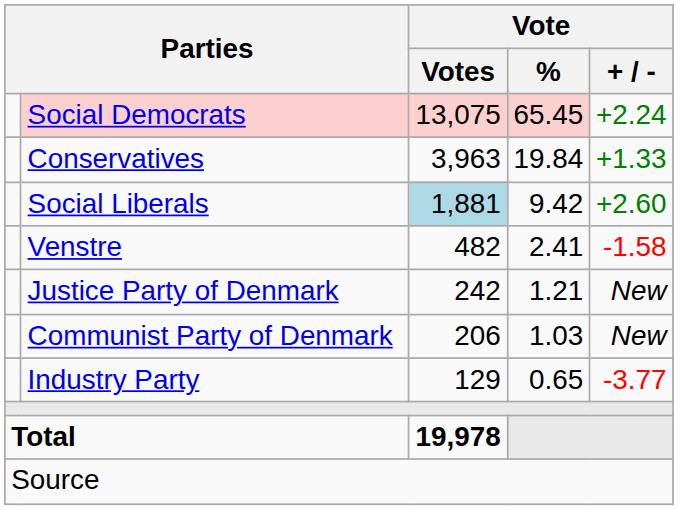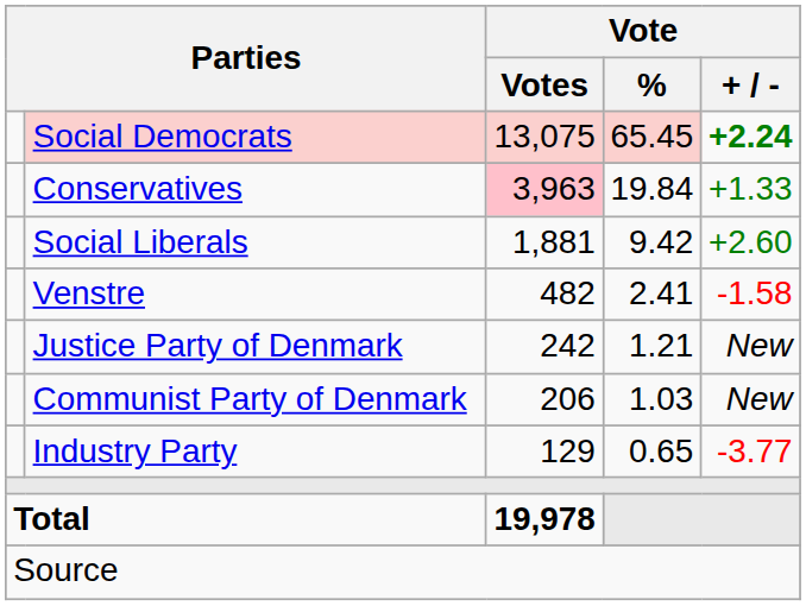Social Democrats | Vote / + / -: normal -> bold
Conservatives | Vote / Votes: no background -> pink background
Social Liberals | Vote / Votes: lightblue background -> no background
